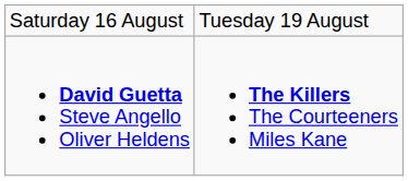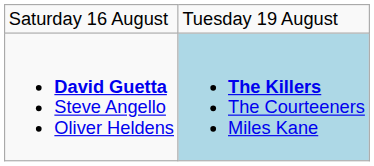David Guetta Steve Angello Oliver Heldens | column 2: no background -> lightblue background
